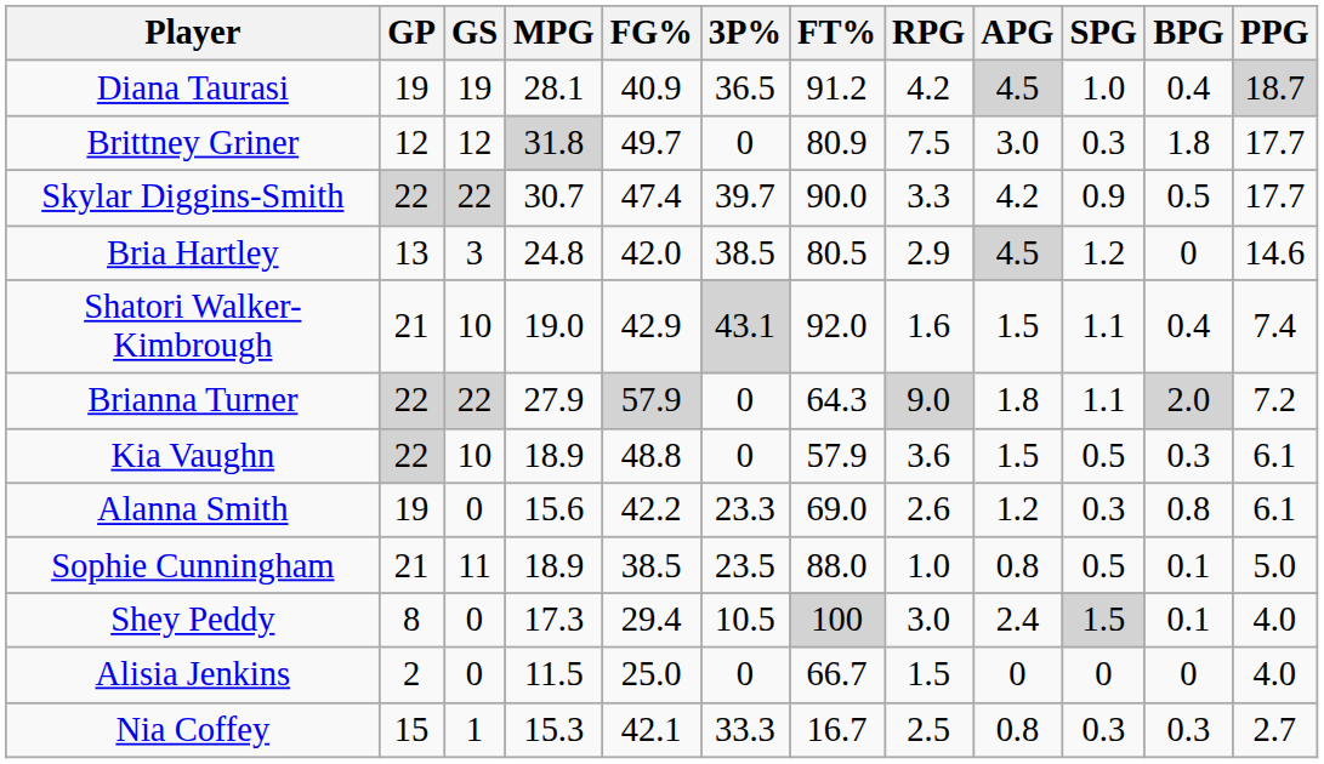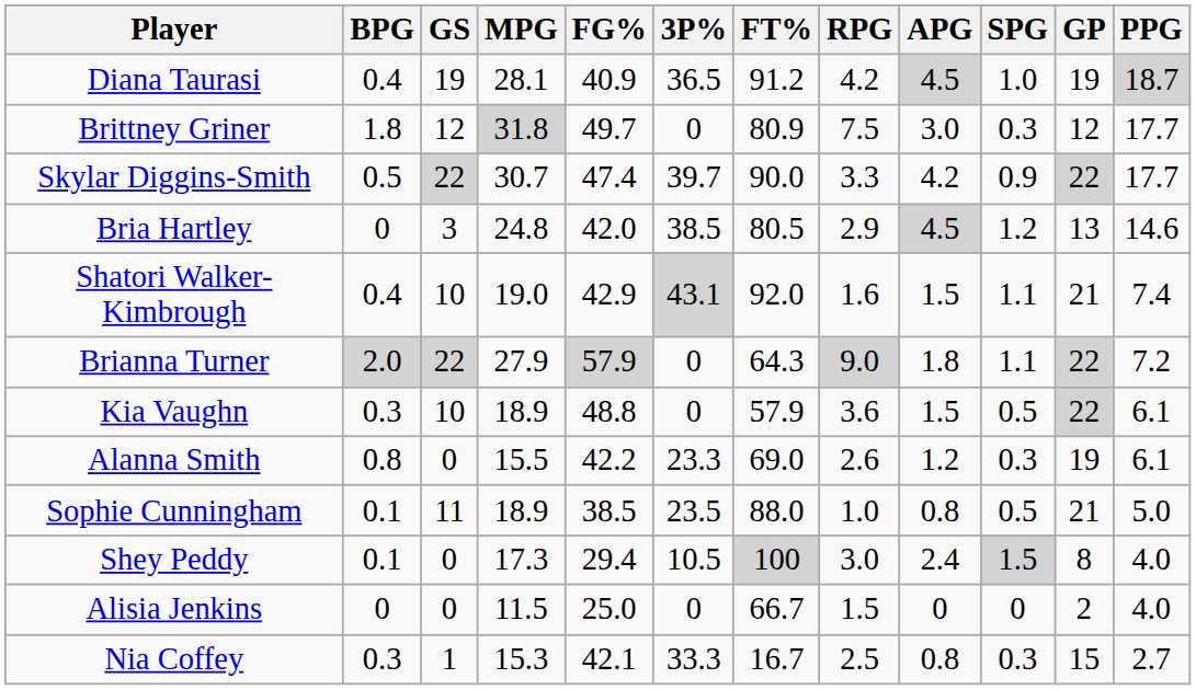columns swapped: GP <-> BPG
Alanna Smith | MPG: 15.6 -> 15.5
